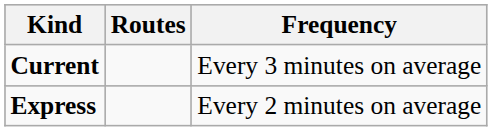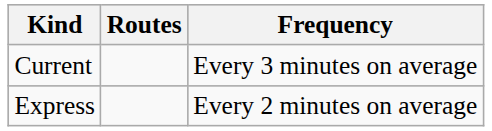row 2 | Kind: bold -> normal
row 3 | Kind: bold -> normal
